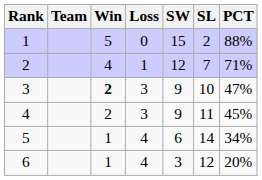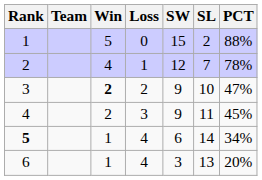row 3 | PCT: 71% -> 78%
row 4 | Loss: 3 -> 2
row 6 | Rank: normal -> bold
row 7 | SL: 12 -> 13
